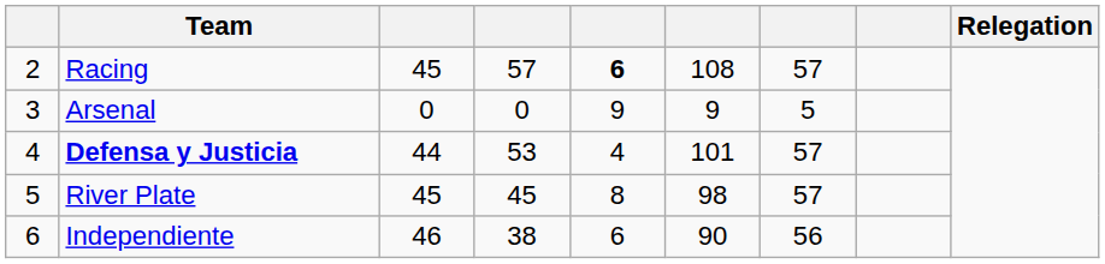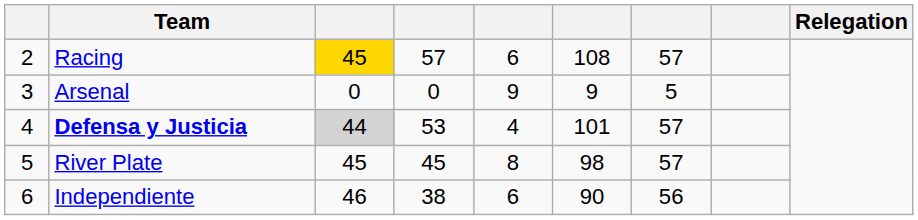Racing | column 3: no background -> gold background
Racing | column 5: bold -> normal
Defensa y Justicia | column 3: no background -> lightgrey background
